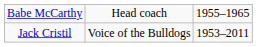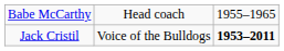Jack Cristil | column 3: normal -> bold
